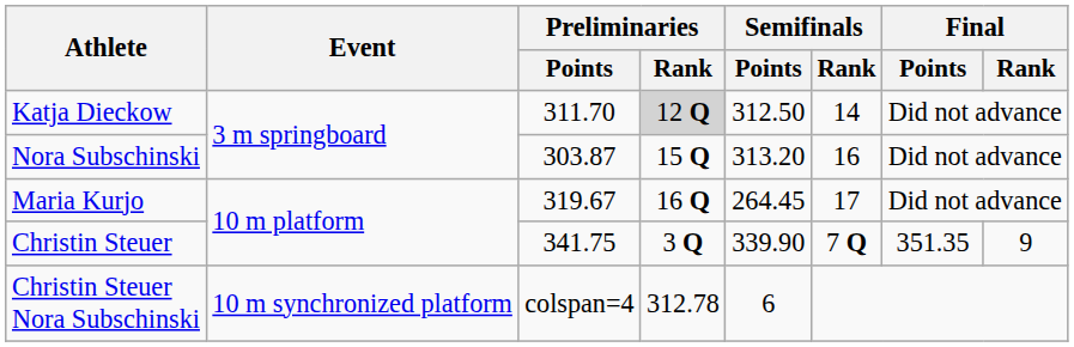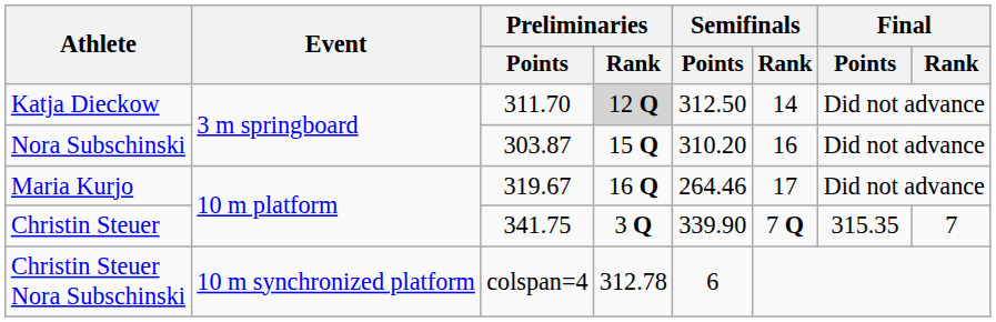Nora Subschinski | Semifinals / Points: 313.20 -> 310.20
Maria Kurjo | Semifinals / Points: 264.45 -> 264.46
Christin Steuer | Final / Points: 351.35 -> 315.35
Christin Steuer | Final / Rank: 9 -> 7
